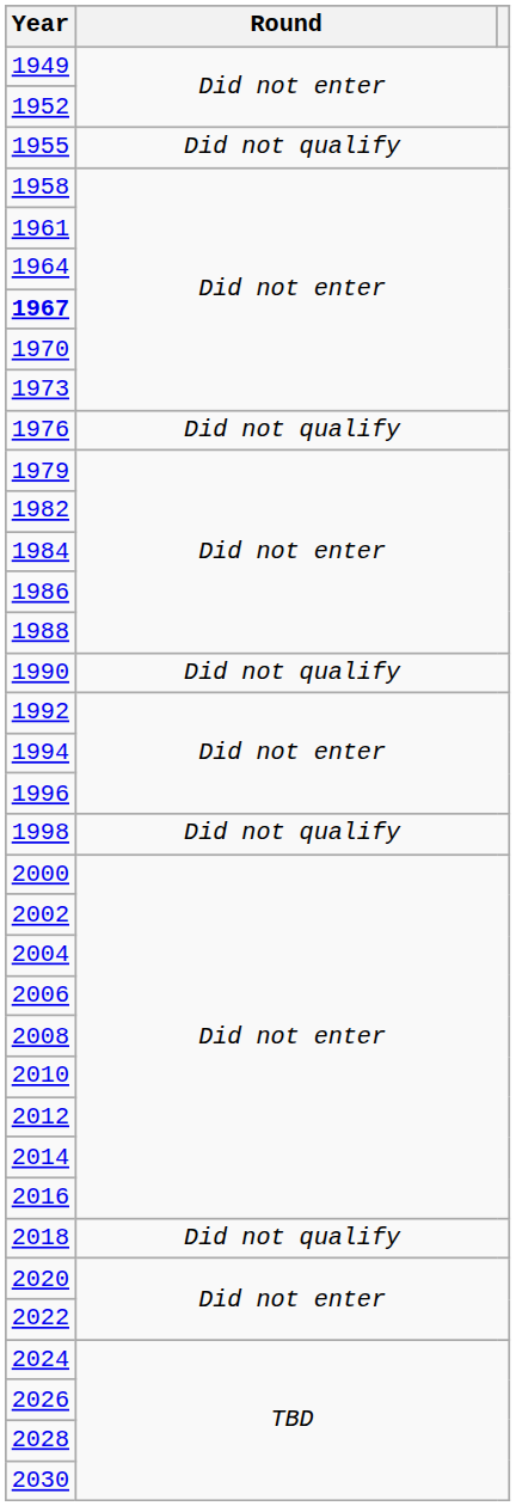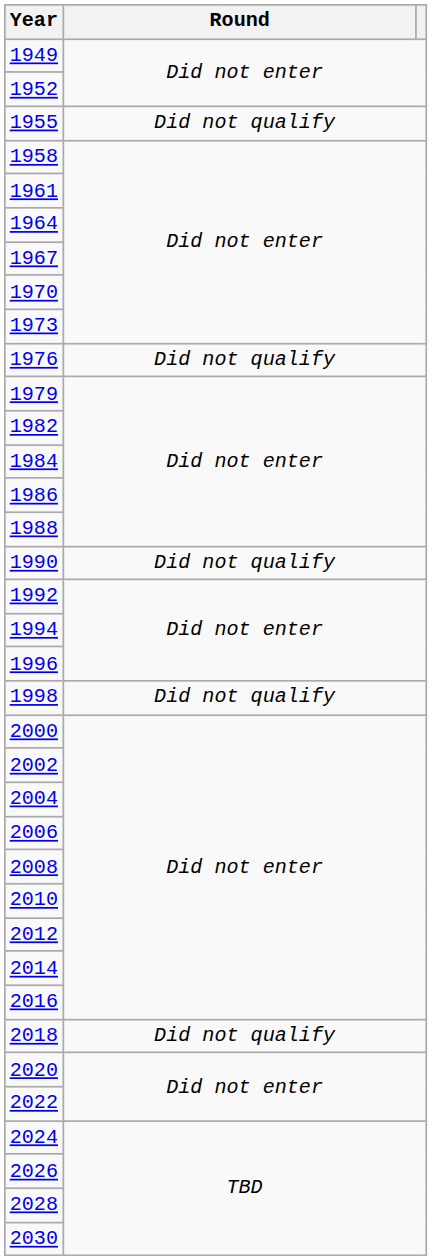1967 | Year: bold -> normal
